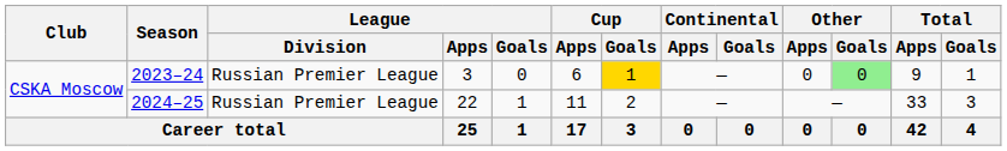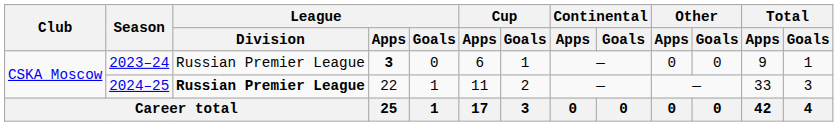2023–24 | League / Apps: normal -> bold
2023–24 | Cup / Goals: gold background -> no background
2023–24 | Other / Goals: lightgreen background -> no background
2024–25 | League / Division: normal -> bold
